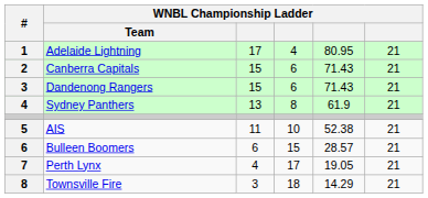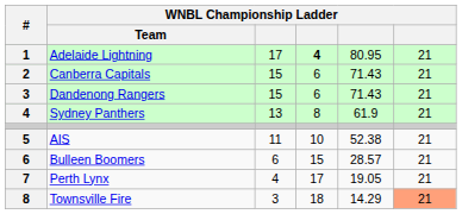Adelaide Lightning | column 4: normal -> bold
Townsville Fire | column 6: no background -> lightsalmon background
